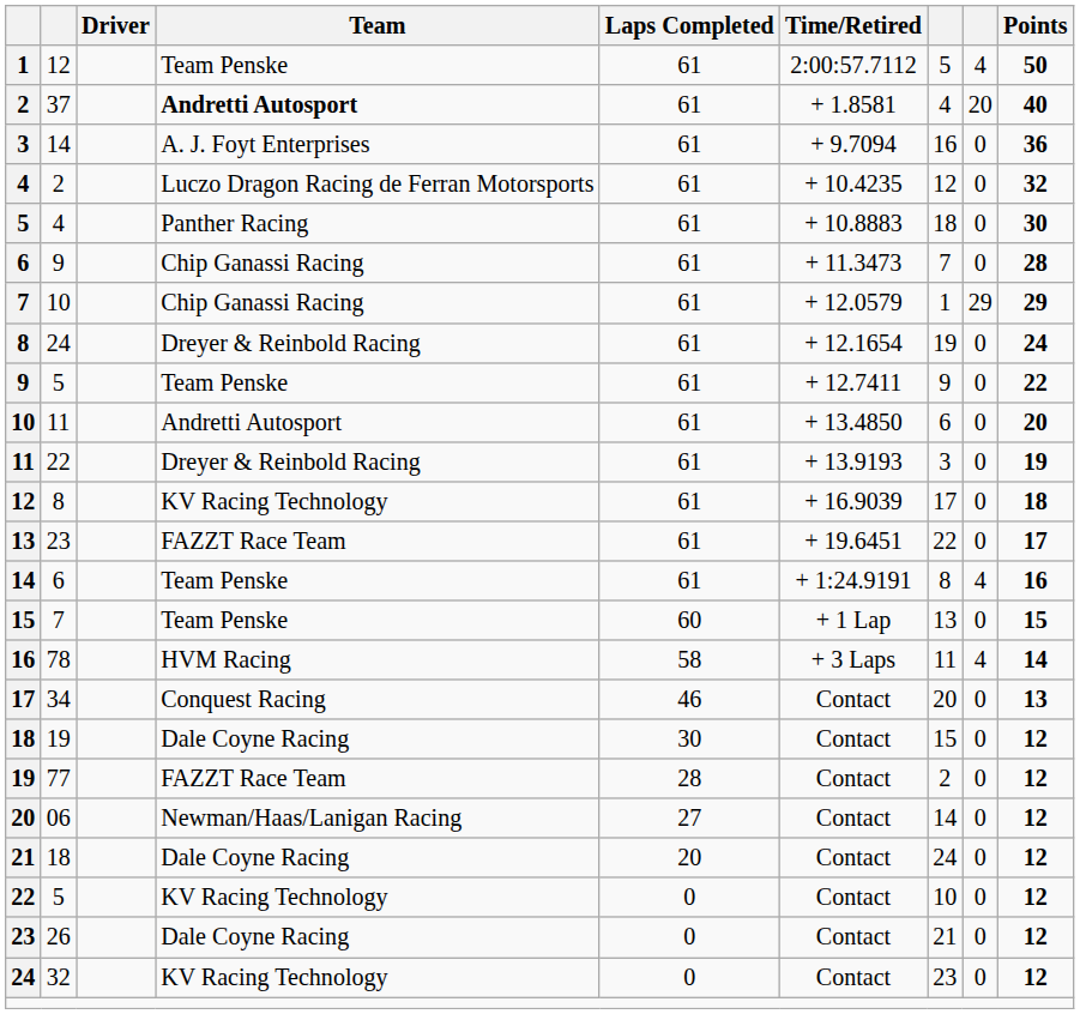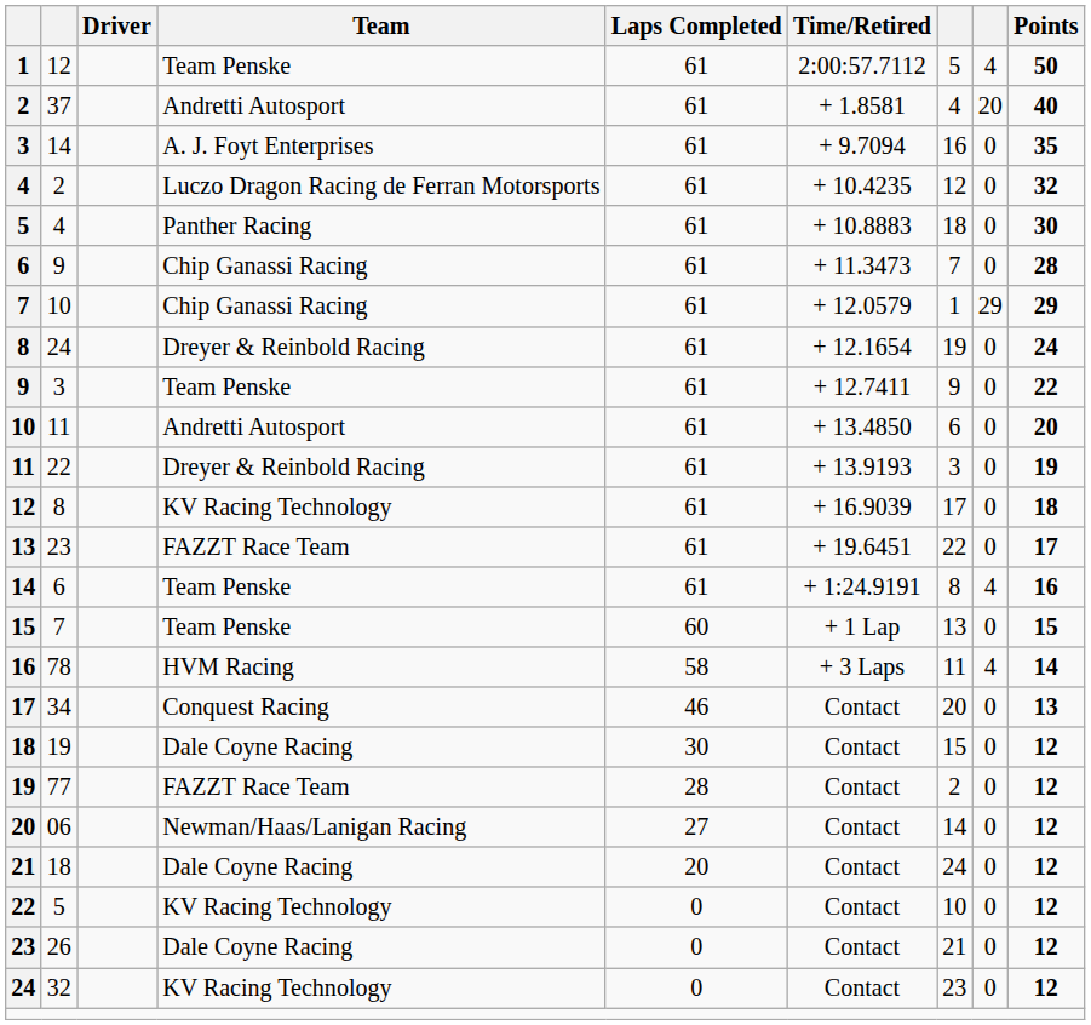row 3 | Team: bold -> normal
row 4 | Points: 36 -> 35
row 10 | column 2: 5 -> 3
